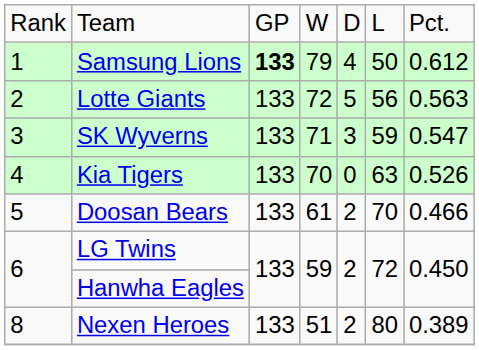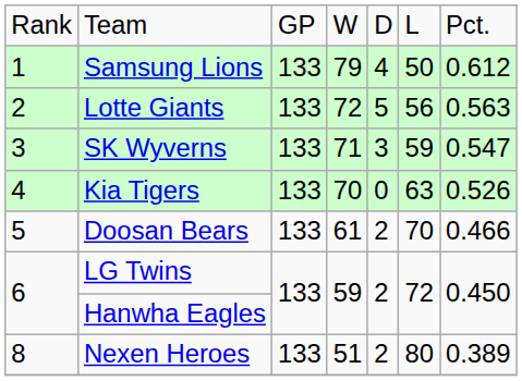Samsung Lions | column 3: bold -> normal
